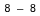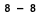row 1 | column 1: normal -> bold
